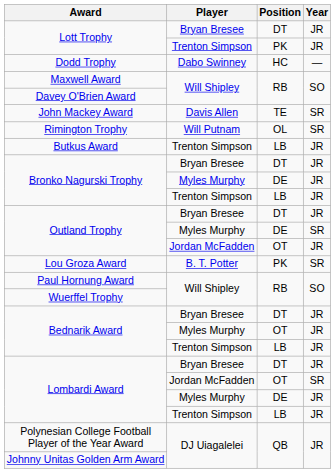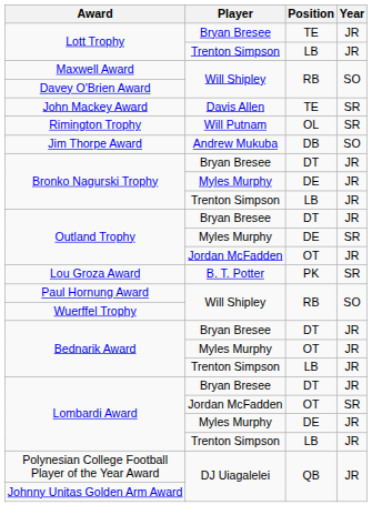Lott Trophy / Bryan Bresee | Position: DT -> TE
Lott Trophy / Trenton Simpson | Position: PK -> LB
- row: Dodd Trophy | Dabo Swinney | HC | —
- row: Butkus Award | Trenton Simpson | LB | JR
+ row: Jim Thorpe Award | Andrew Mukuba | DB | SO
